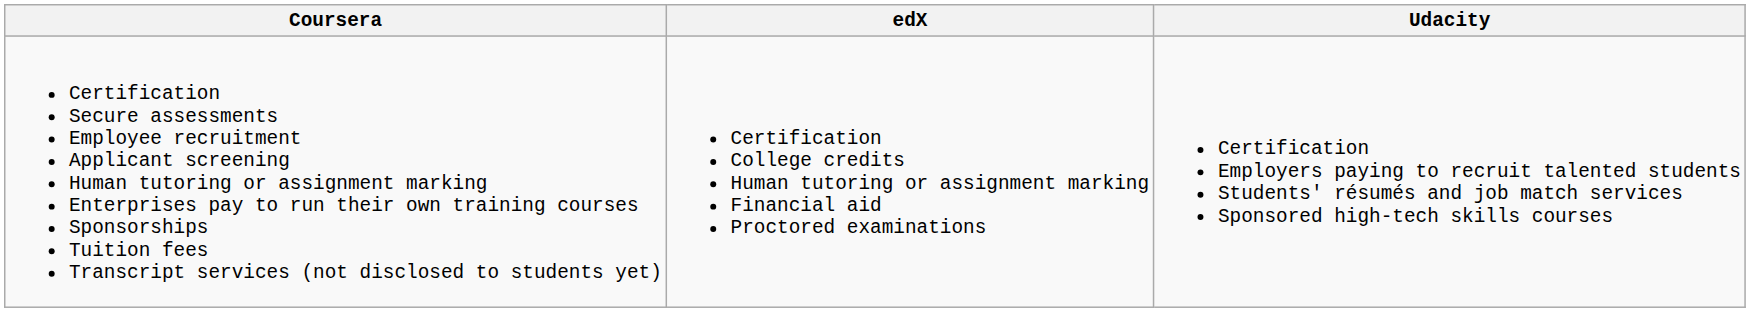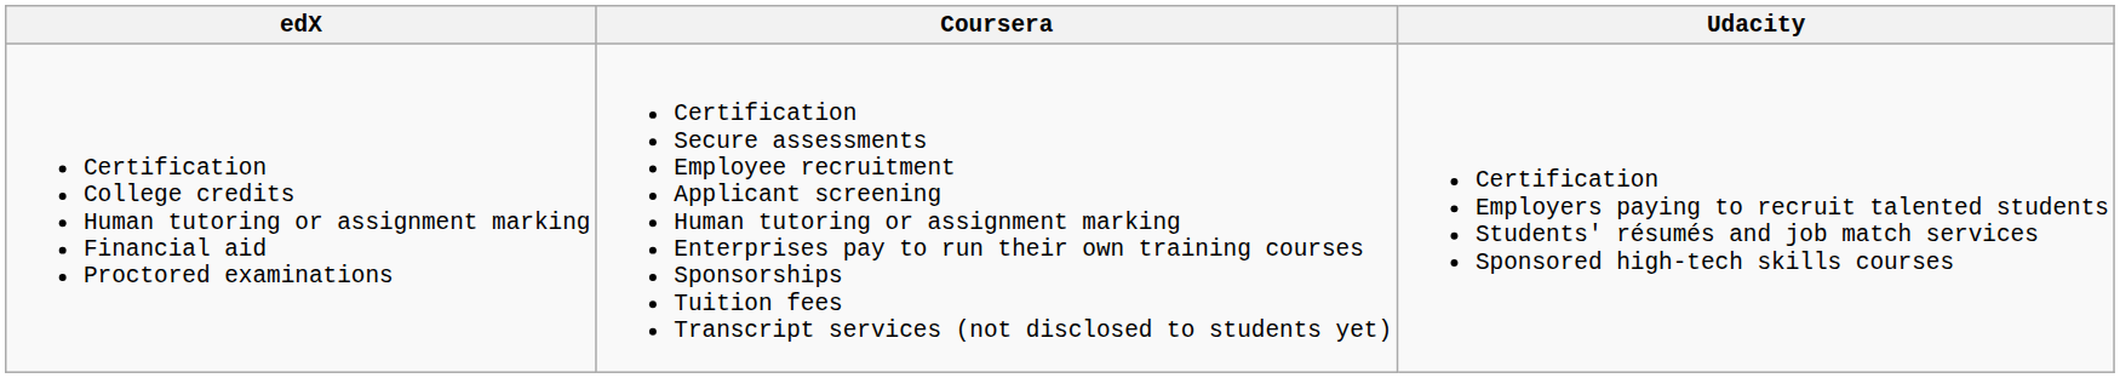columns swapped: edX <-> Coursera
